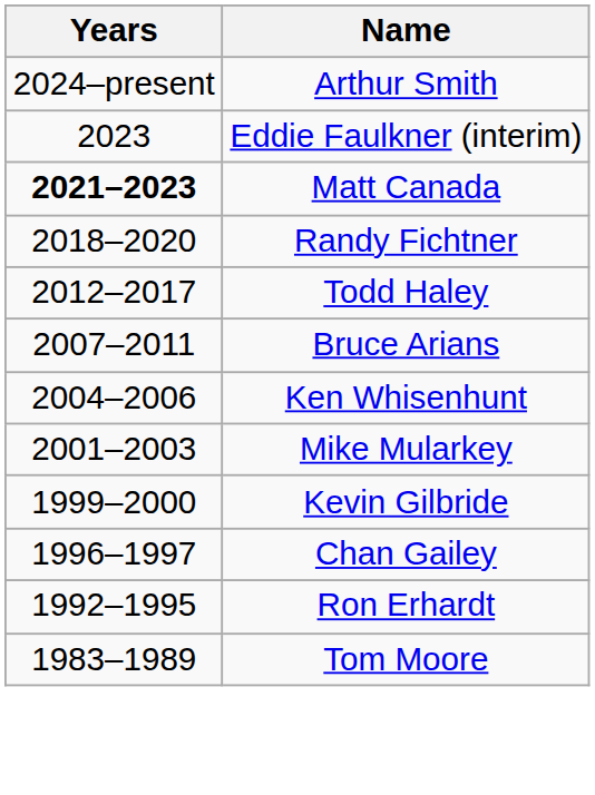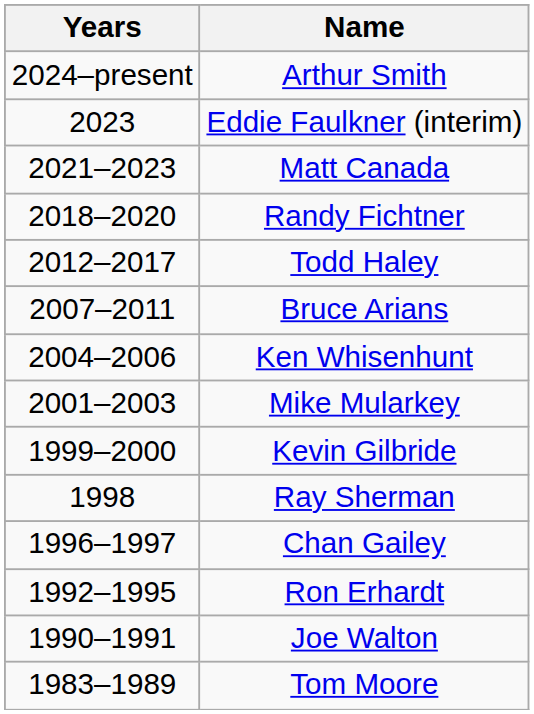Matt Canada | Years: bold -> normal
+ row: 1998 | Ray Sherman
+ row: 1990–1991 | Joe Walton
